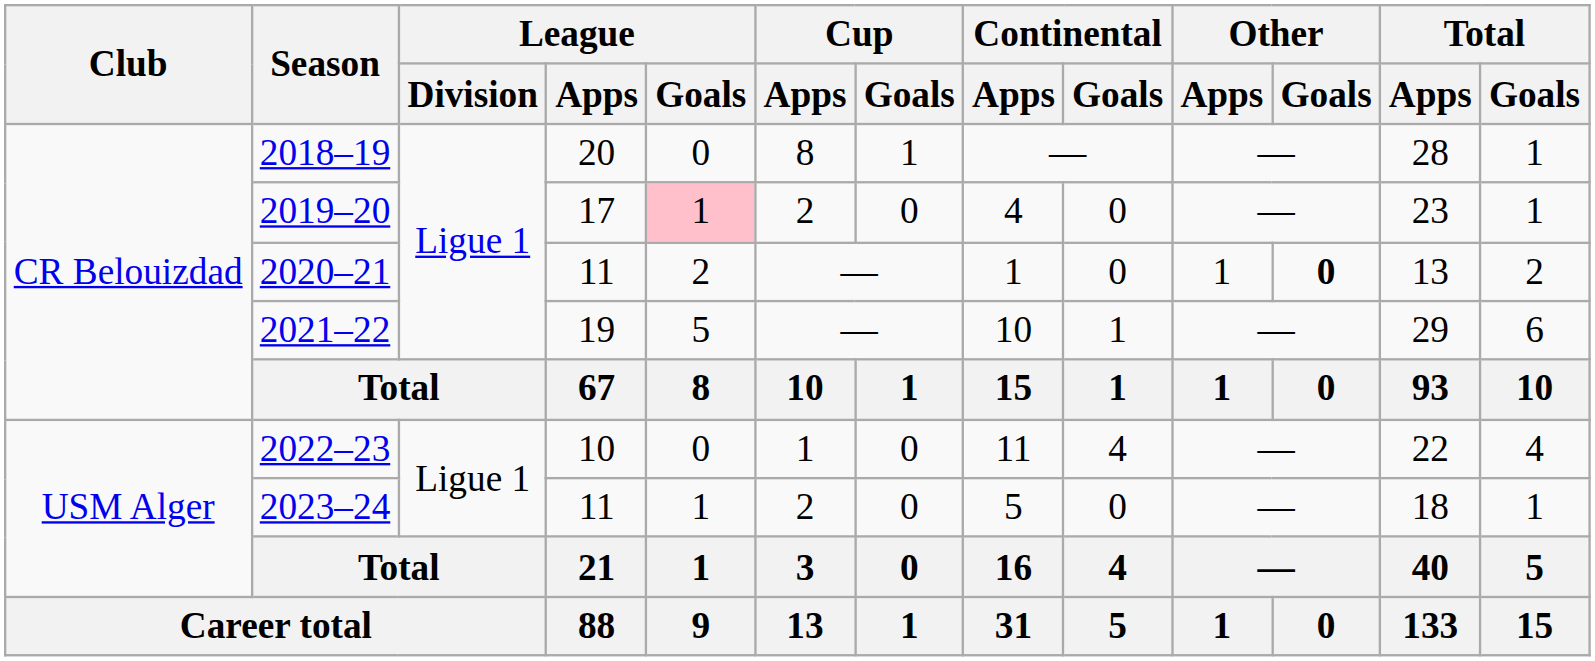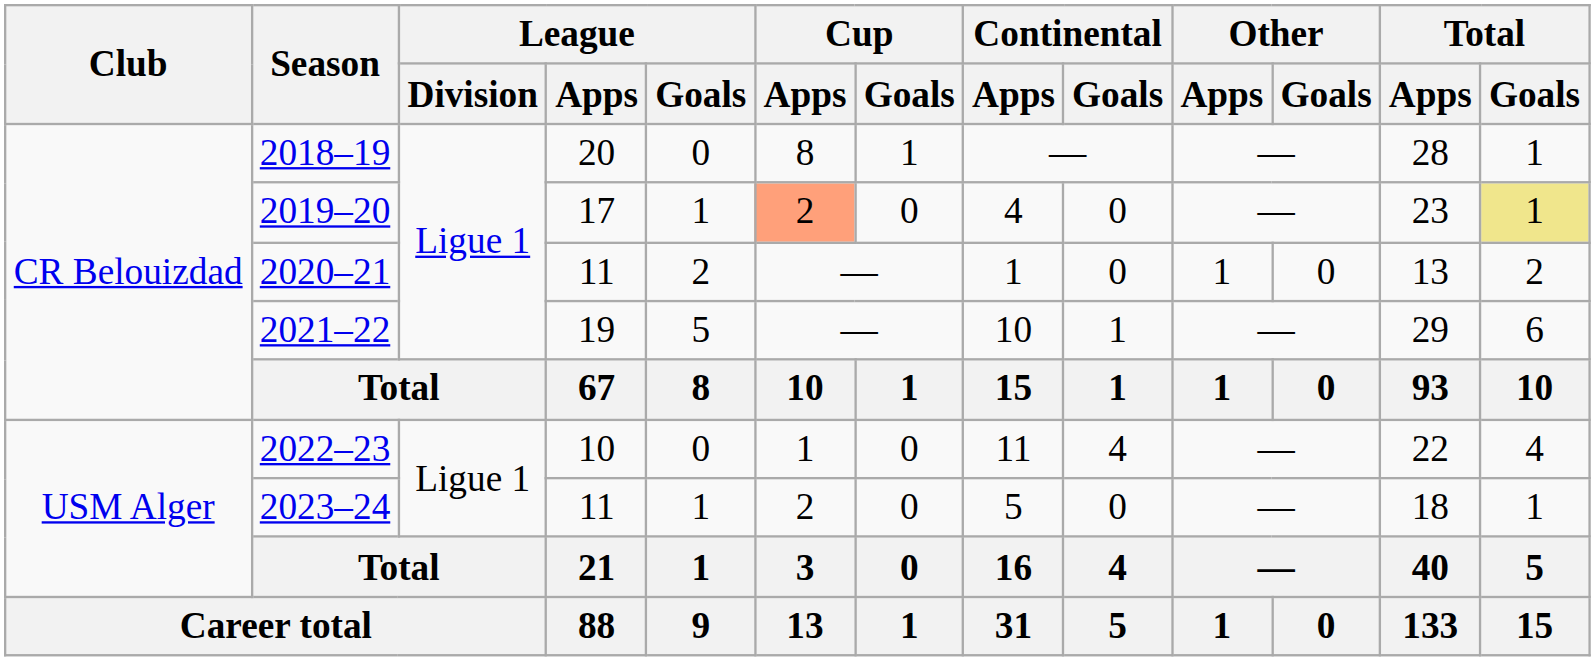2019–20 | League / Goals: pink background -> no background
2019–20 | Cup / Apps: no background -> lightsalmon background
2019–20 | Total / Goals: no background -> khaki background
2020–21 | Other / Goals: bold -> normal
